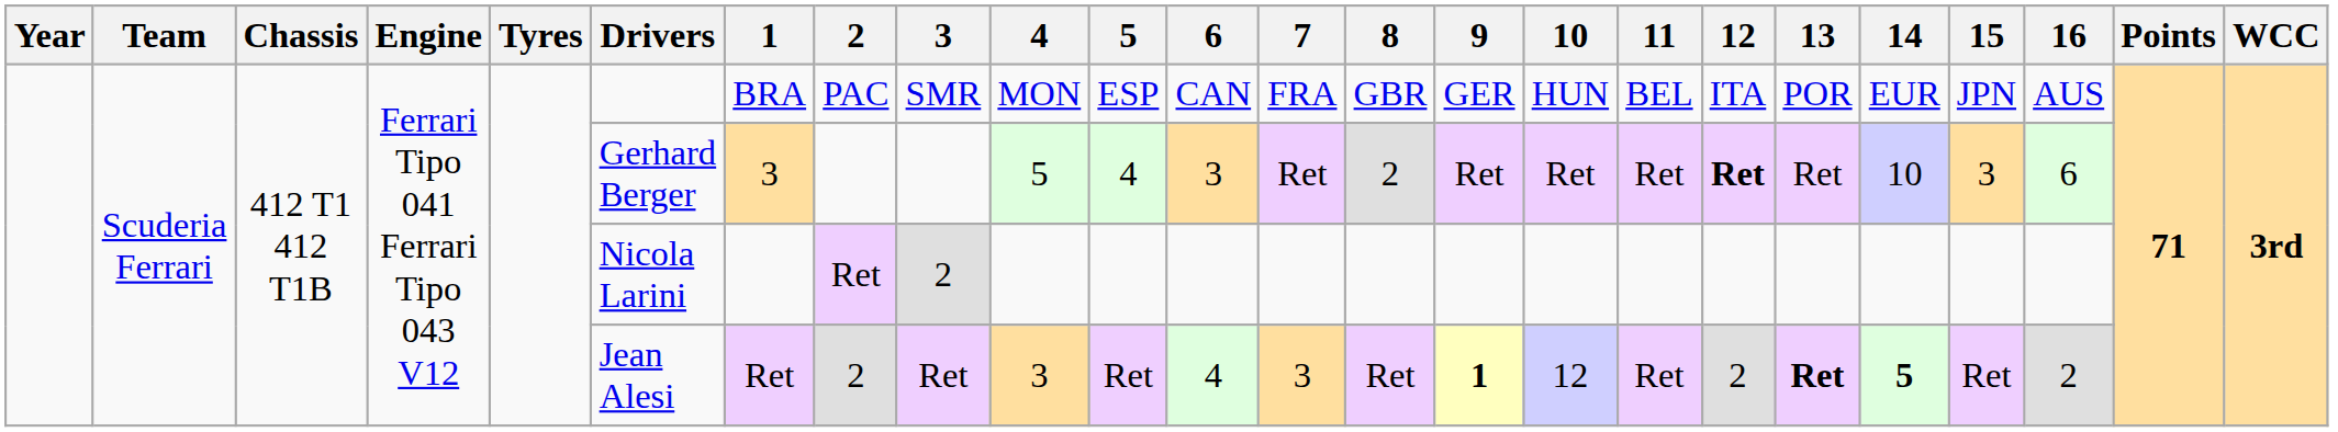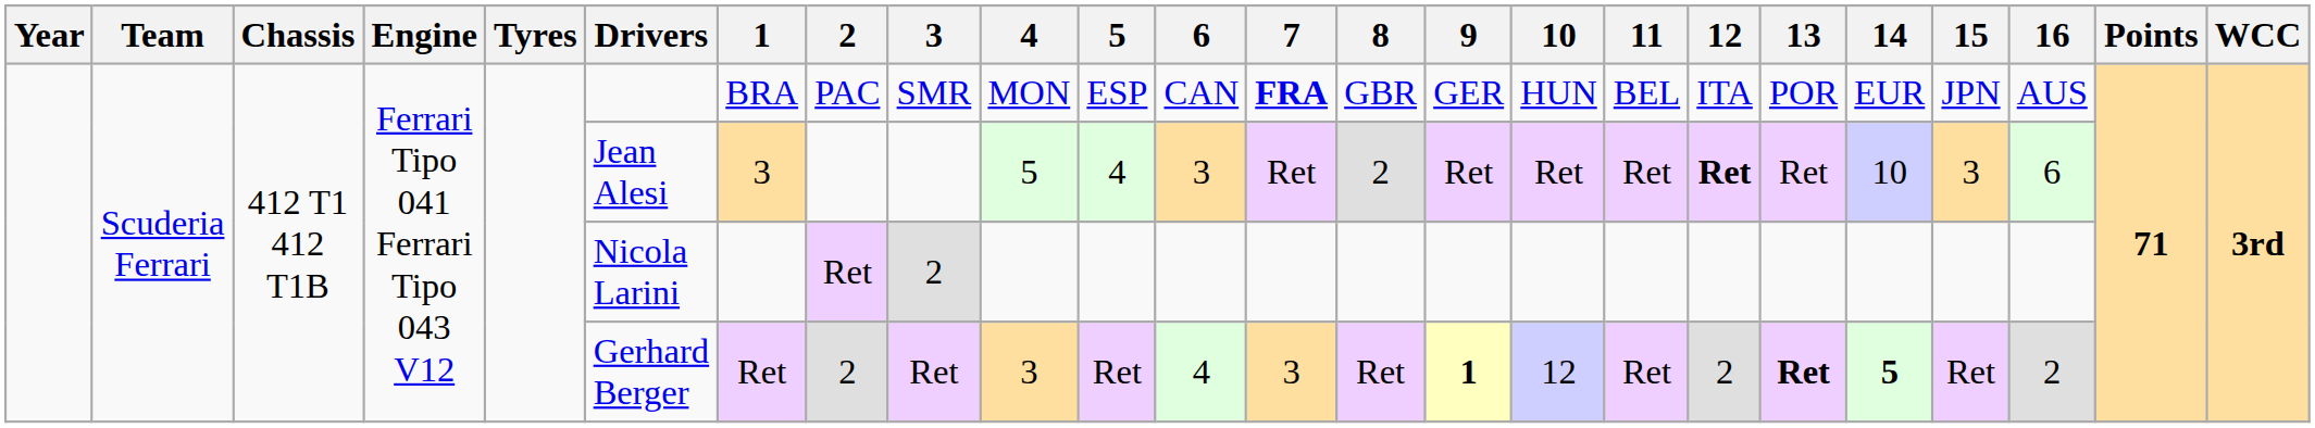row 2 | 7: normal -> bold
row 3 | Drivers: Gerhard Berger -> Jean Alesi
row 5 | Drivers: Jean Alesi -> Gerhard Berger
